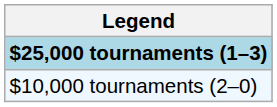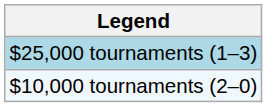row 2 | column 1: bold -> normal
